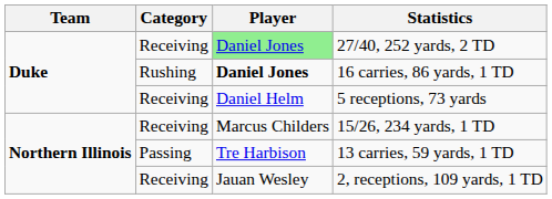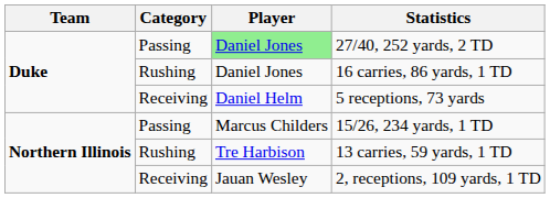27/40, 252 yards, 2 TD | Category: Receiving -> Passing
16 carries, 86 yards, 1 TD | Player: bold -> normal
15/26, 234 yards, 1 TD | Category: Receiving -> Passing
13 carries, 59 yards, 1 TD | Category: Passing -> Rushing
